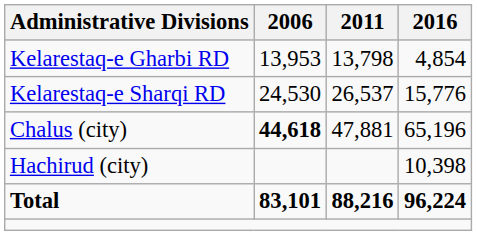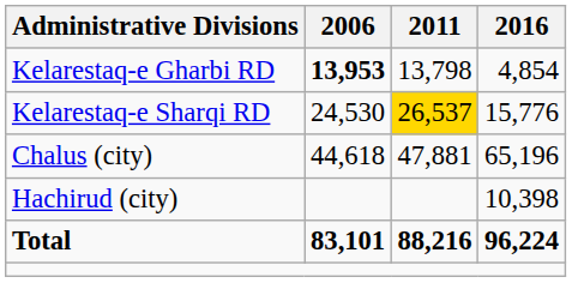Kelarestaq-e Gharbi RD | 2006: normal -> bold
Kelarestaq-e Sharqi RD | 2011: no background -> gold background
Chalus (city) | 2006: bold -> normal
